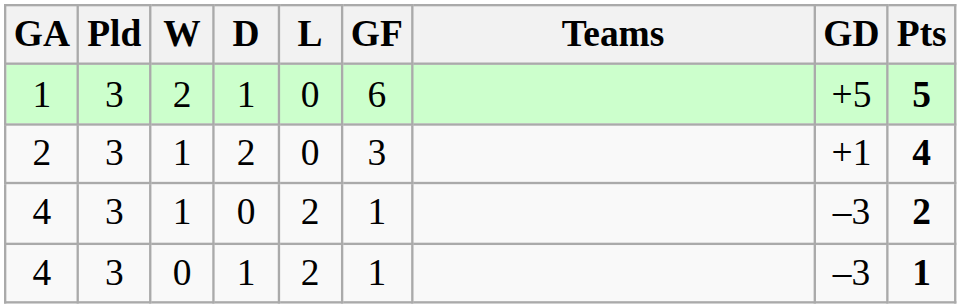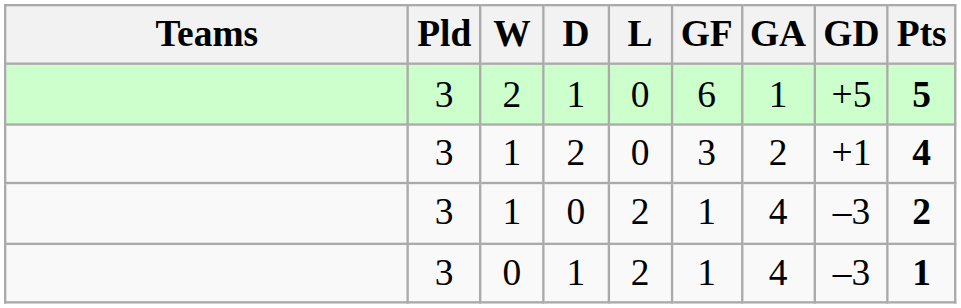columns swapped: Teams <-> GA
